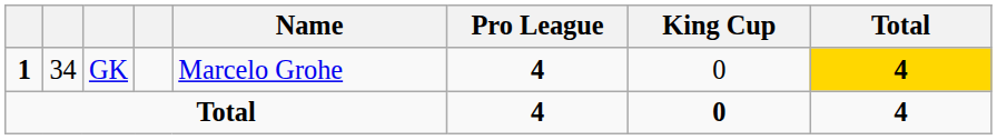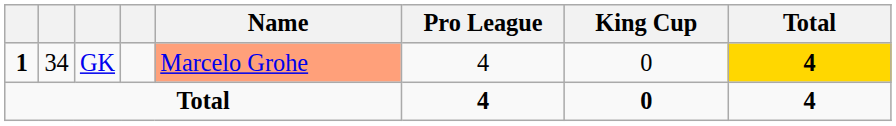1 | Name: no background -> lightsalmon background
1 | Pro League: bold -> normal
